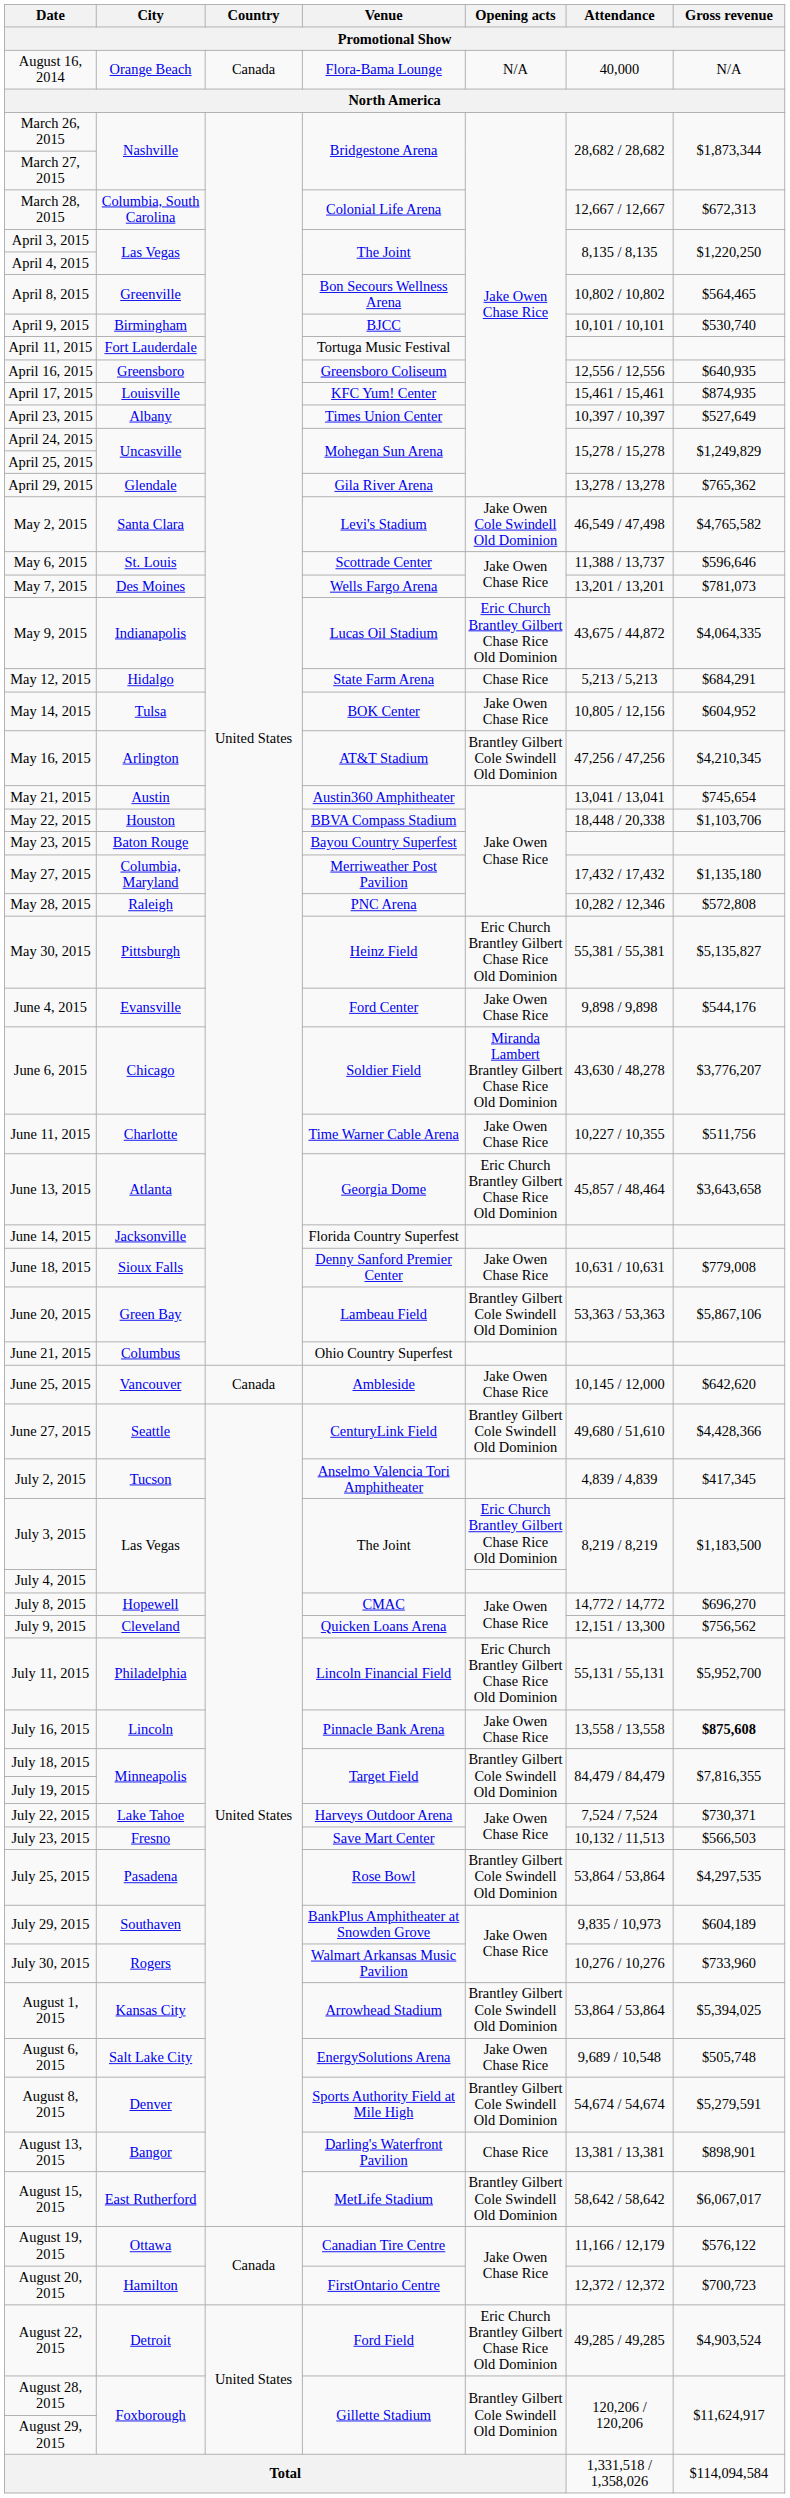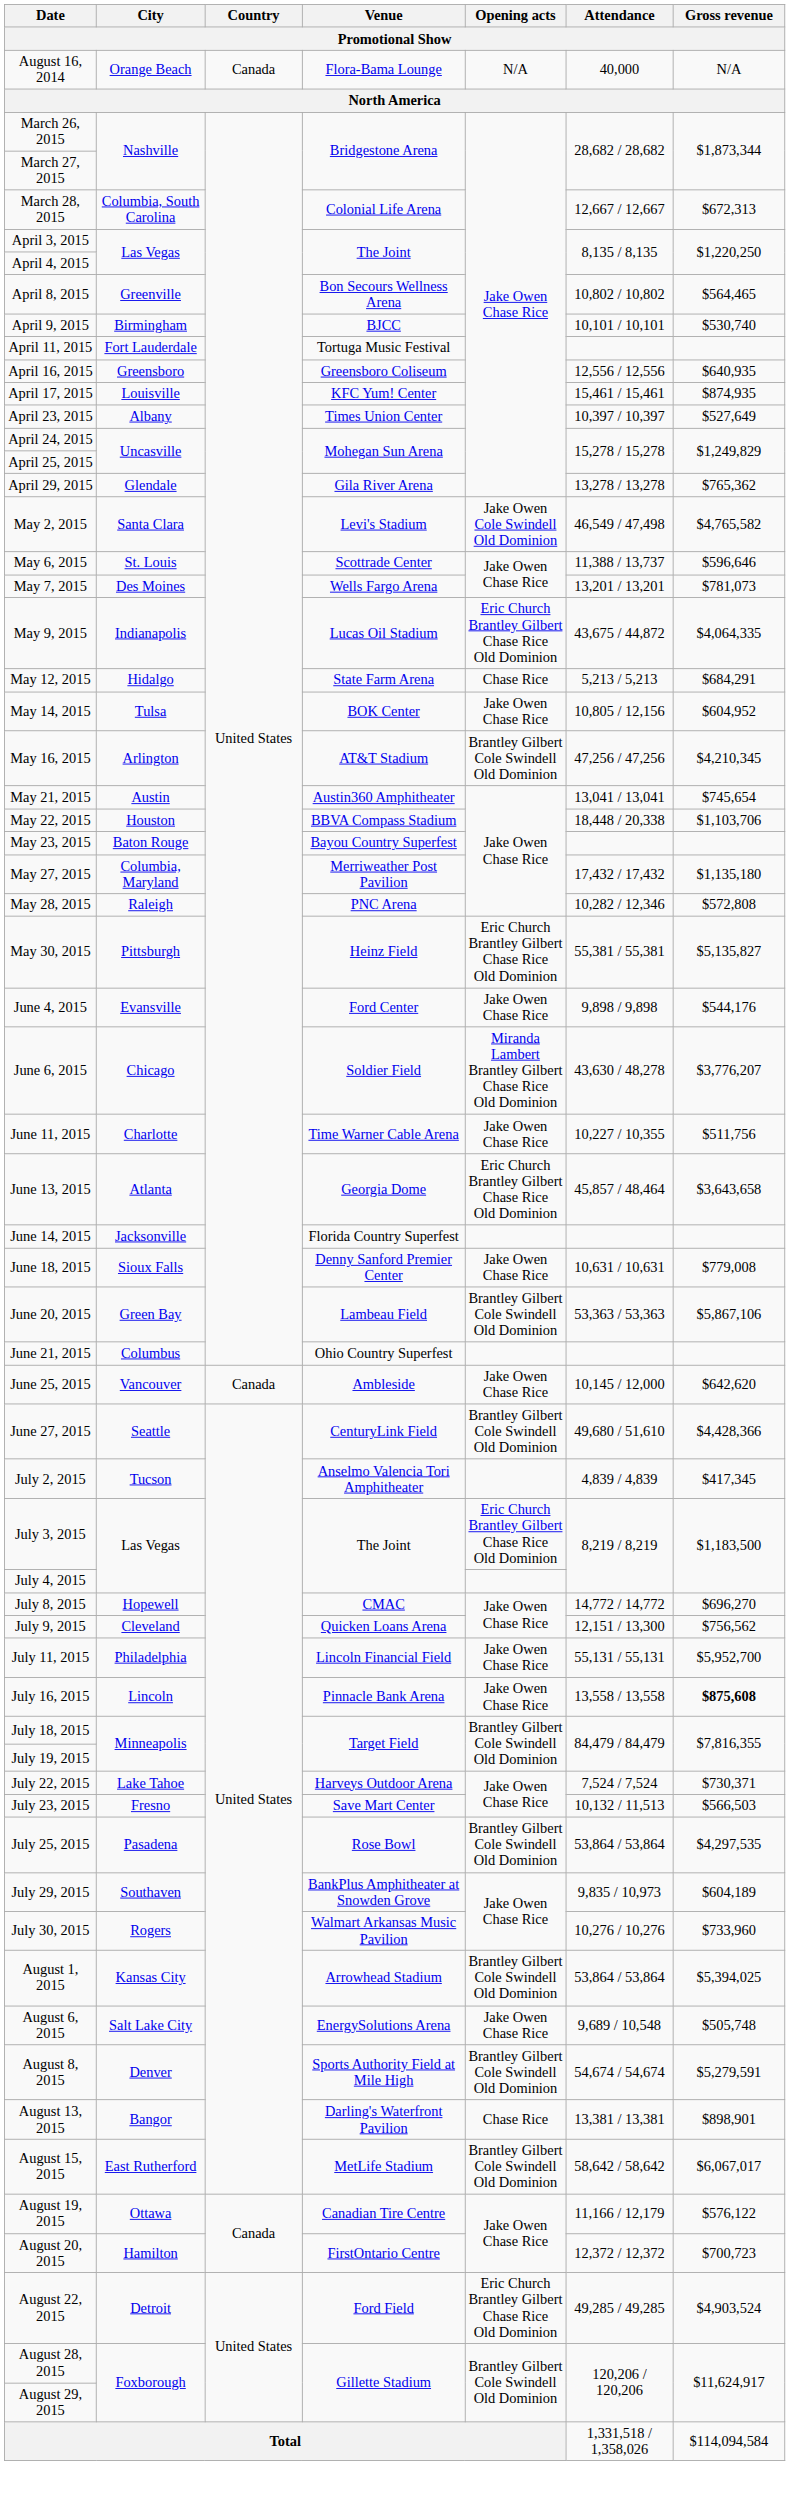July 11, 2015 | Opening acts: Eric Church Brantley Gilbert Chase Rice Old Dominion -> Jake Owen Chase Rice
